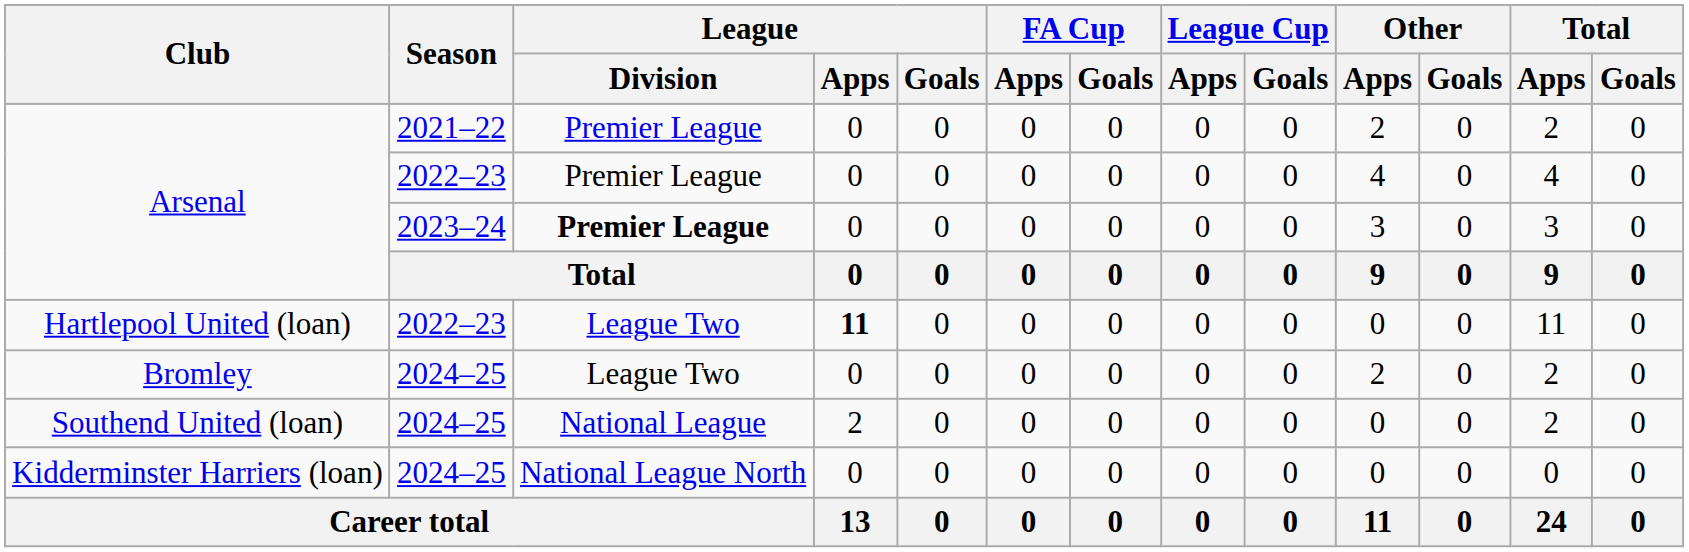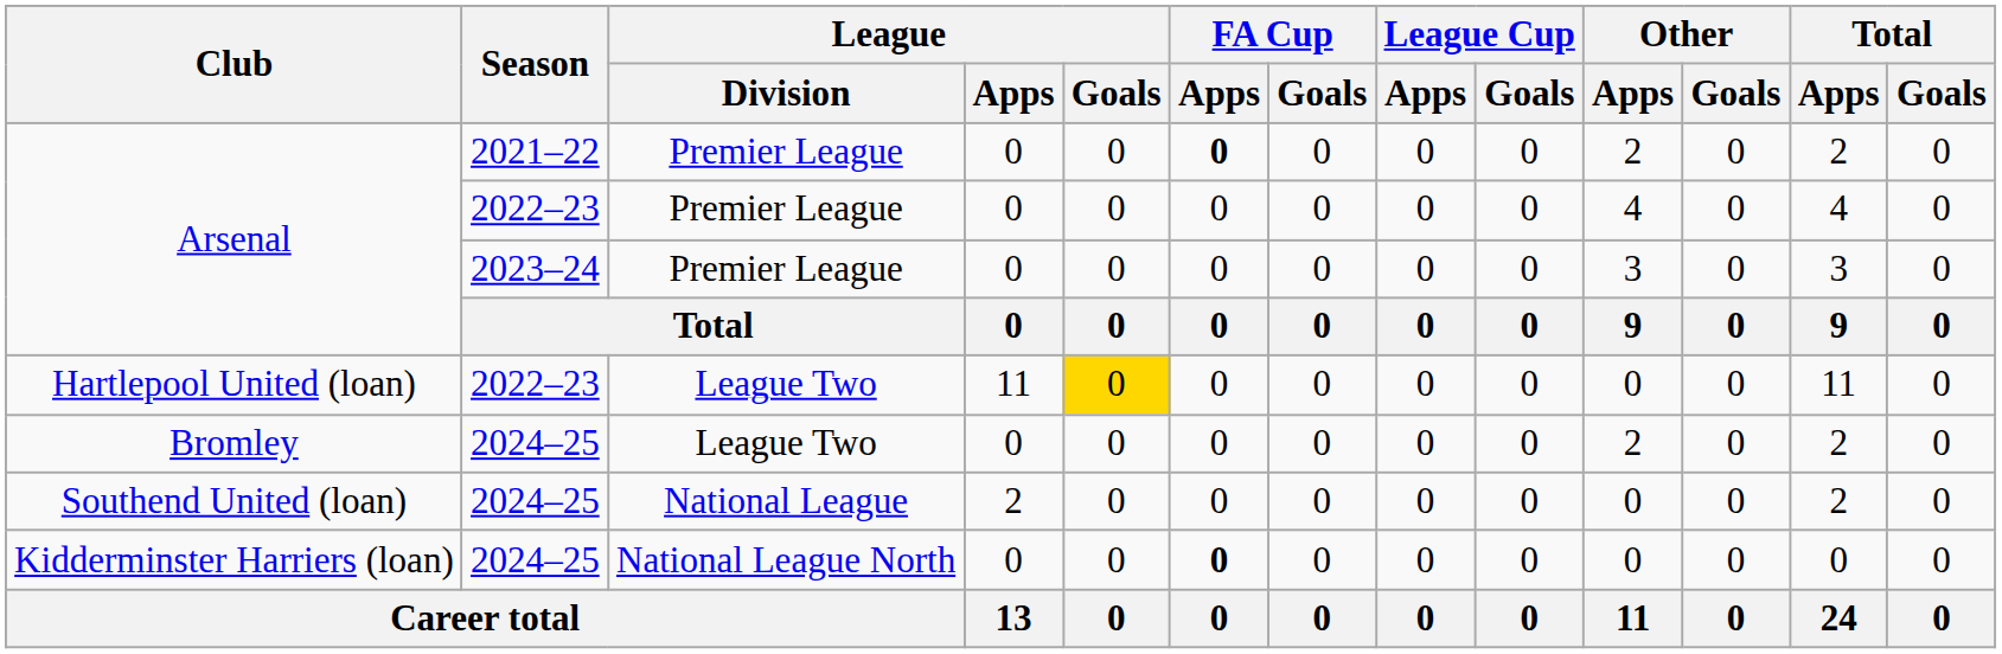Arsenal / 2021–22 | FA Cup / Apps: normal -> bold
Arsenal / 2023–24 | League / Division: bold -> normal
Hartlepool United (loan) | League / Apps: bold -> normal
Hartlepool United (loan) | League / Goals: no background -> gold background
Kidderminster Harriers (loan) | FA Cup / Apps: normal -> bold
